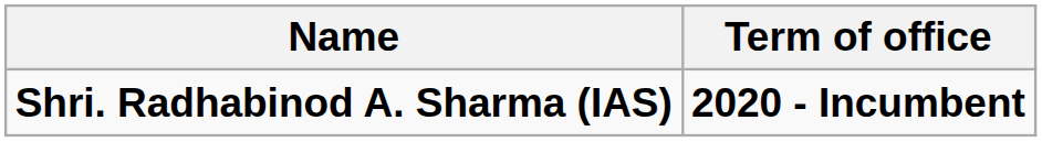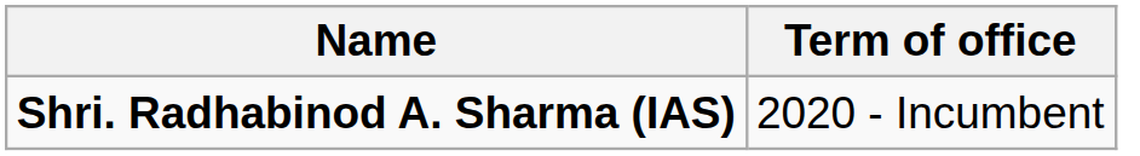Shri. Radhabinod A. Sharma (IAS) | Term of office: bold -> normal
